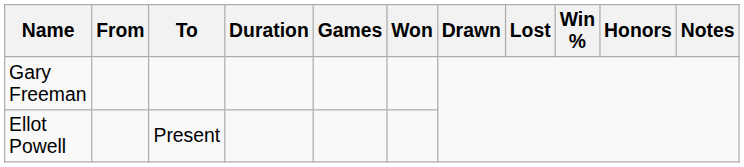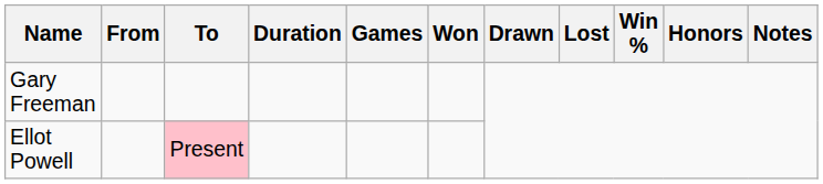Ellot Powell | To: no background -> pink background
